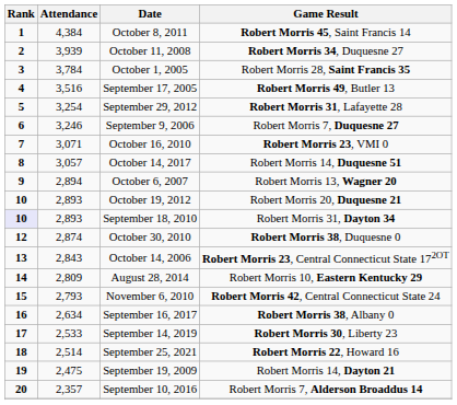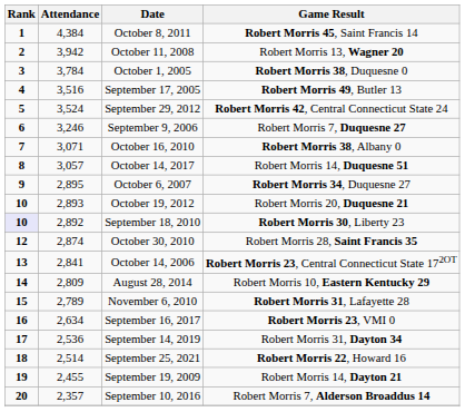October 11, 2008 | Attendance: 3,939 -> 3,942
October 11, 2008 | Game Result: Robert Morris 34, Duquesne 27 -> Robert Morris 13, Wagner 20
October 1, 2005 | Game Result: Robert Morris 28, Saint Francis 35 -> Robert Morris 38, Duquesne 0
September 29, 2012 | Attendance: 3,254 -> 3,524
September 29, 2012 | Game Result: Robert Morris 31, Lafayette 28 -> Robert Morris 42, Central Connecticut State 24
October 16, 2010 | Game Result: Robert Morris 23, VMI 0 -> Robert Morris 38, Albany 0
October 6, 2007 | Attendance: 2,894 -> 2,895
October 6, 2007 | Game Result: Robert Morris 13, Wagner 20 -> Robert Morris 34, Duquesne 27
September 18, 2010 | Attendance: 2,893 -> 2,892
September 18, 2010 | Game Result: Robert Morris 31, Dayton 34 -> Robert Morris 30, Liberty 23
October 30, 2010 | Game Result: Robert Morris 38, Duquesne 0 -> Robert Morris 28, Saint Francis 35
October 14, 2006 | Attendance: 2,843 -> 2,841
November 6, 2010 | Attendance: 2,793 -> 2,789
November 6, 2010 | Game Result: Robert Morris 42, Central Connecticut State 24 -> Robert Morris 31, Lafayette 28
September 16, 2017 | Game Result: Robert Morris 38, Albany 0 -> Robert Morris 23, VMI 0
September 14, 2019 | Attendance: 2,533 -> 2,536
September 14, 2019 | Game Result: Robert Morris 30, Liberty 23 -> Robert Morris 31, Dayton 34
September 19, 2009 | Attendance: 2,475 -> 2,455
